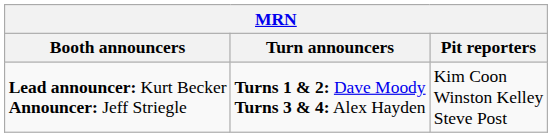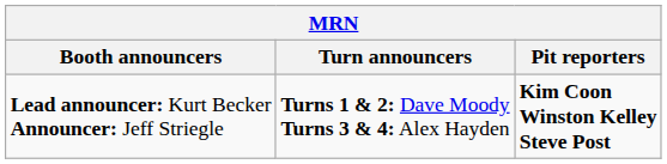Lead announcer: Kurt Becker Announcer: Jeff Striegle | Pit reporters: normal -> bold
